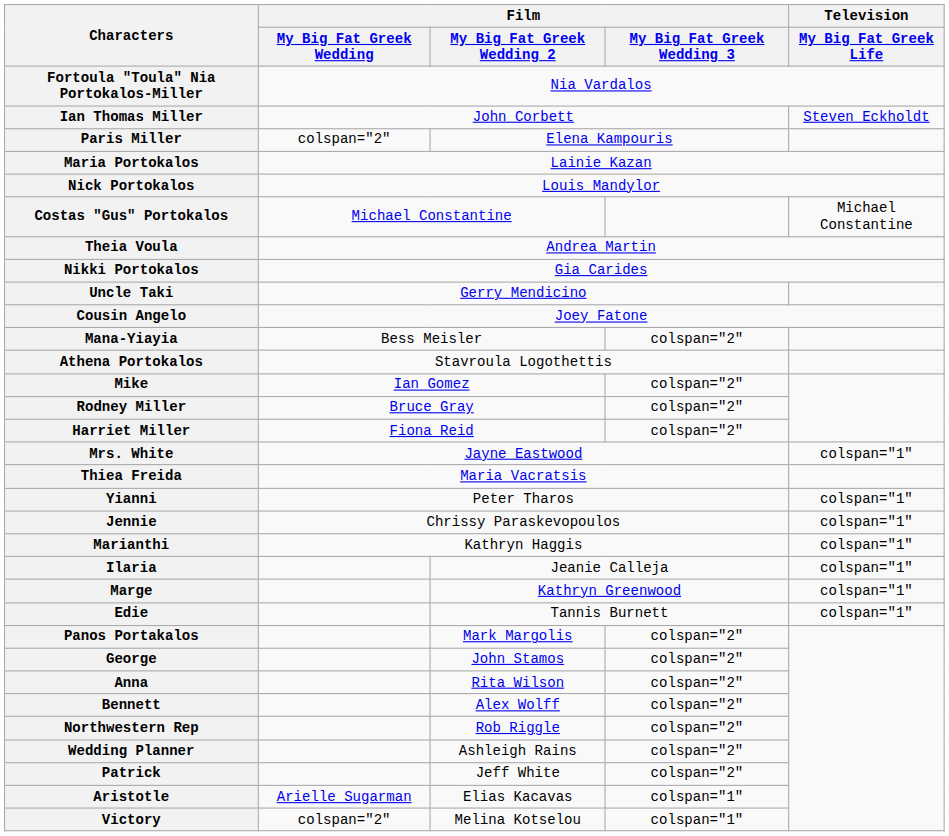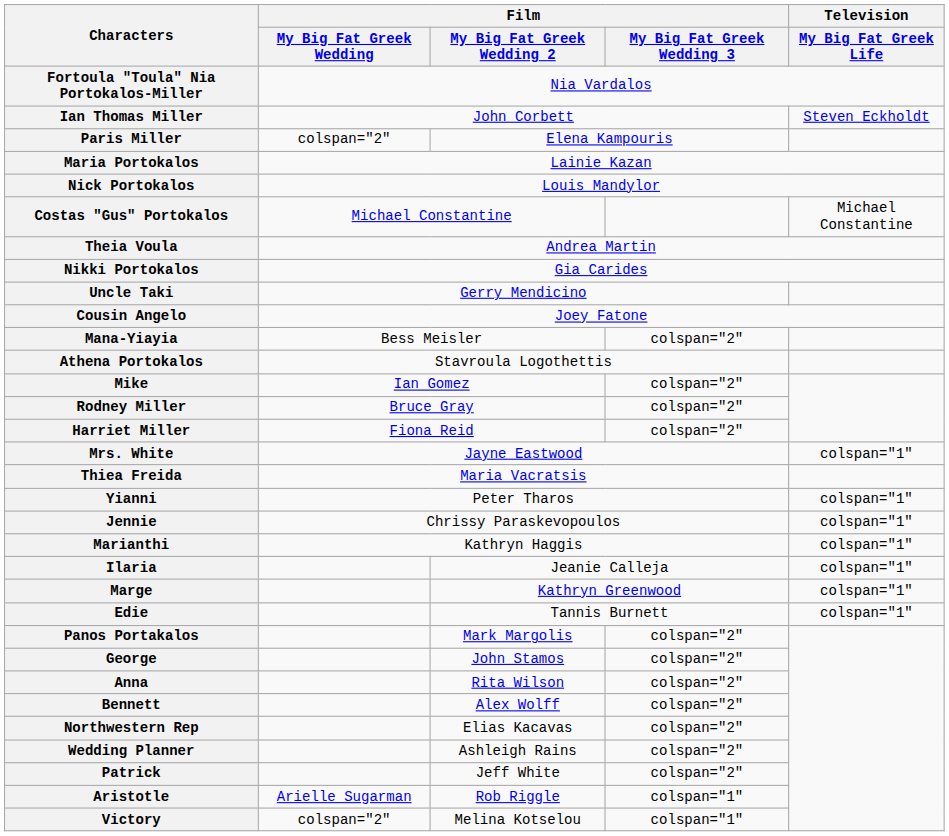Northwestern Rep | Film / My Big Fat Greek Wedding 2: Rob Riggle -> Elias Kacavas
Aristotle | Film / My Big Fat Greek Wedding 2: Elias Kacavas -> Rob Riggle
